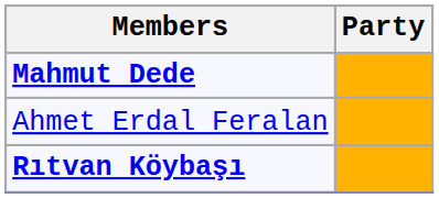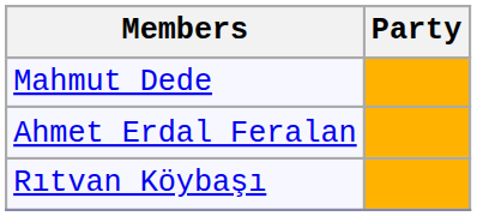Mahmut Dede | Members: bold -> normal
Rıtvan Köybaşı | Members: bold -> normal
